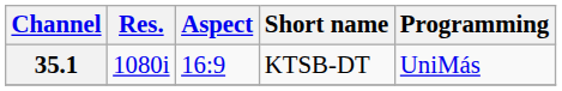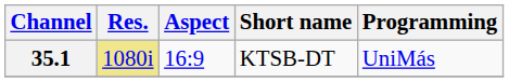35.1 | Res.: no background -> khaki background
